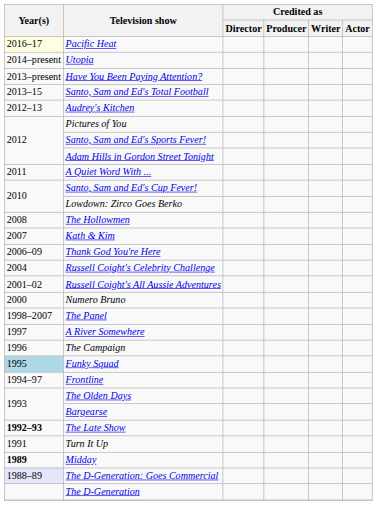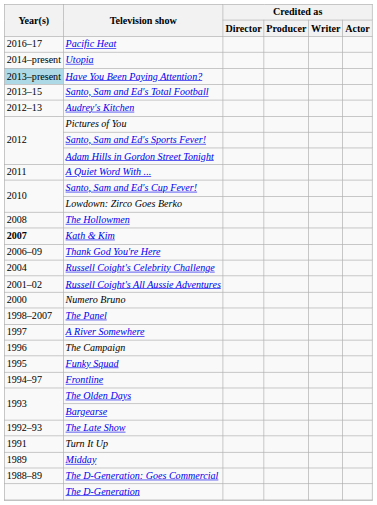Pacific Heat | Year(s): lightyellow background -> no background
Have You Been Paying Attention? | Year(s): no background -> lightblue background
Kath & Kim | Year(s): normal -> bold
Funky Squad | Year(s): lightblue background -> no background
The Late Show | Year(s): bold -> normal
Midday | Year(s): bold -> normal
The D-Generation: Goes Commercial | Year(s): lavender background -> no background
